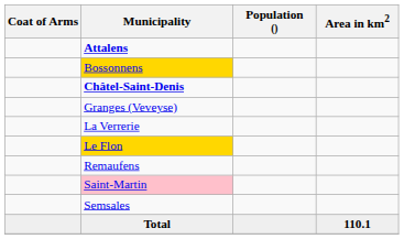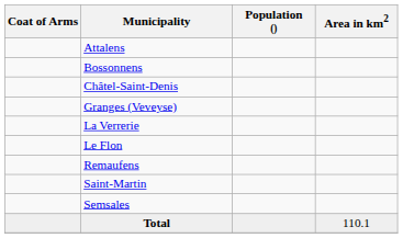Attalens | Municipality: bold -> normal
Bossonnens | Municipality: gold background -> no background
Châtel-Saint-Denis | Municipality: bold -> normal
Le Flon | Municipality: gold background -> no background
Saint-Martin | Municipality: pink background -> no background
Total | Area in km2: bold -> normal
